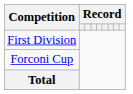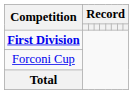First Division | Competition: normal -> bold
